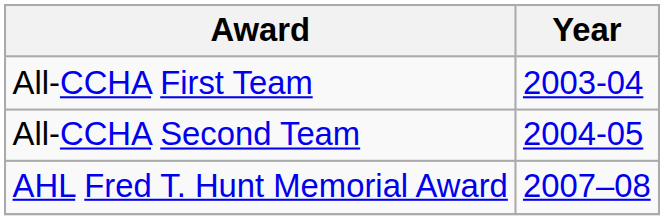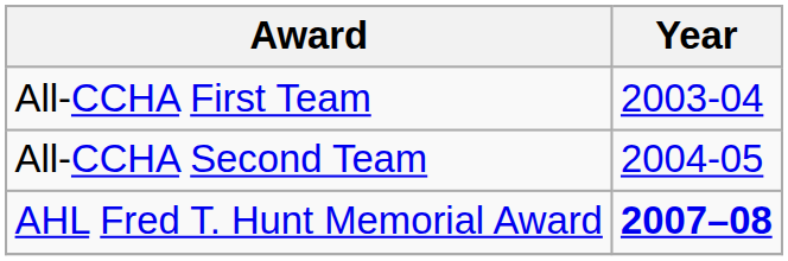AHL Fred T. Hunt Memorial Award | Year: normal -> bold
